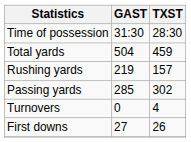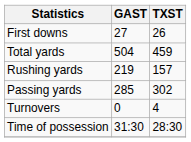rows swapped: First downs <-> Time of possession
